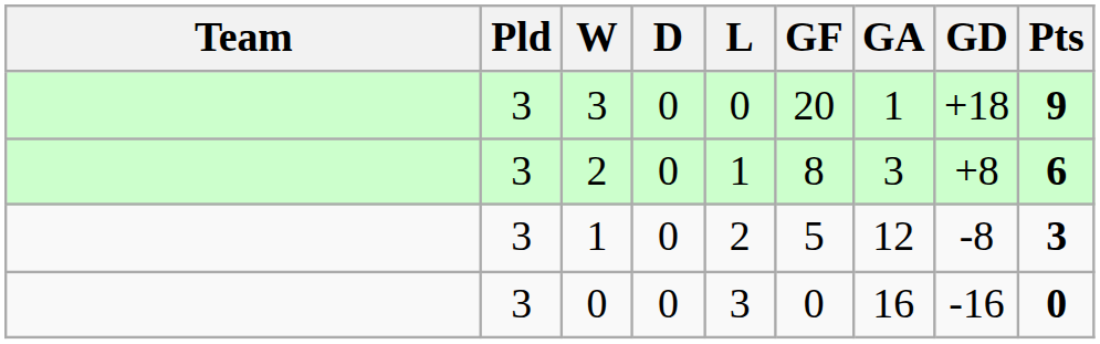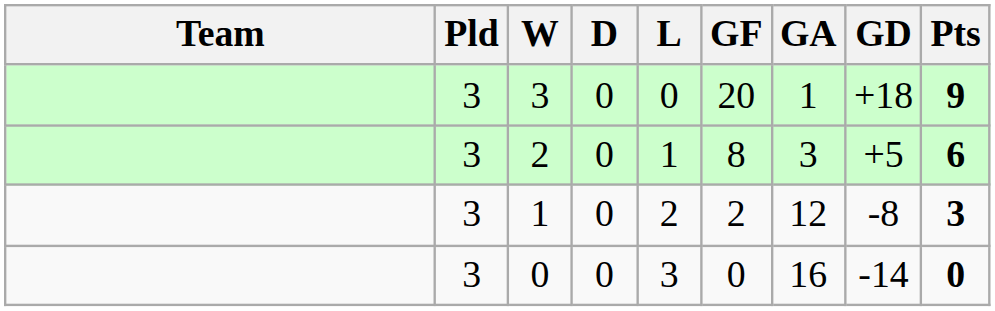row 3 | GD: +8 -> +5
row 4 | GF: 5 -> 2
row 5 | GD: -16 -> -14
